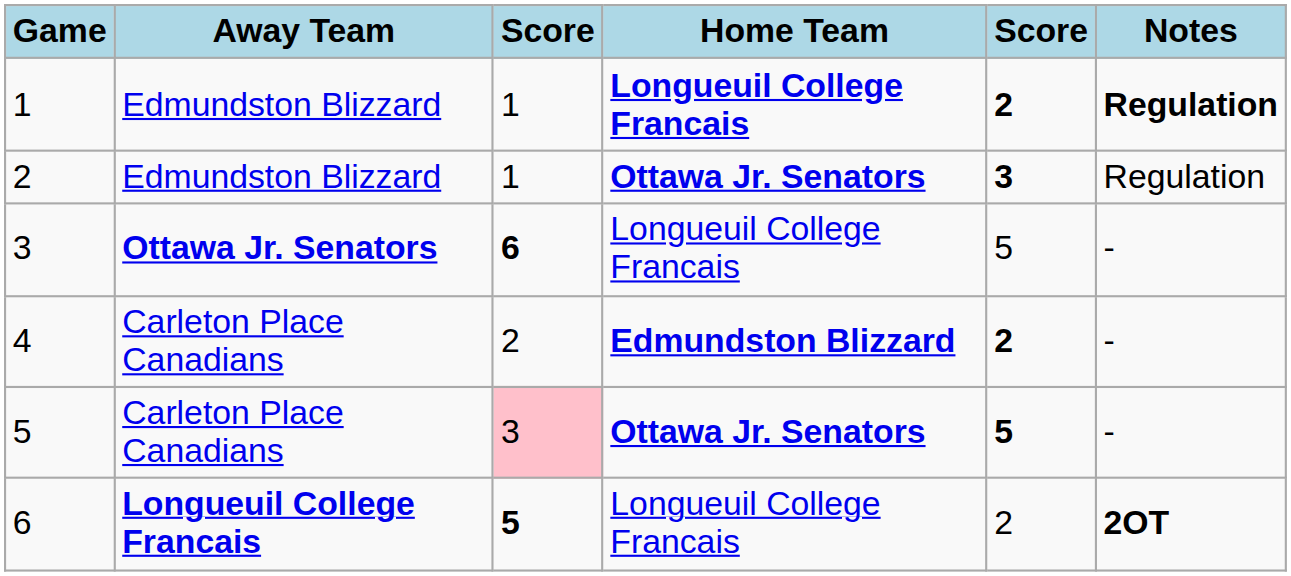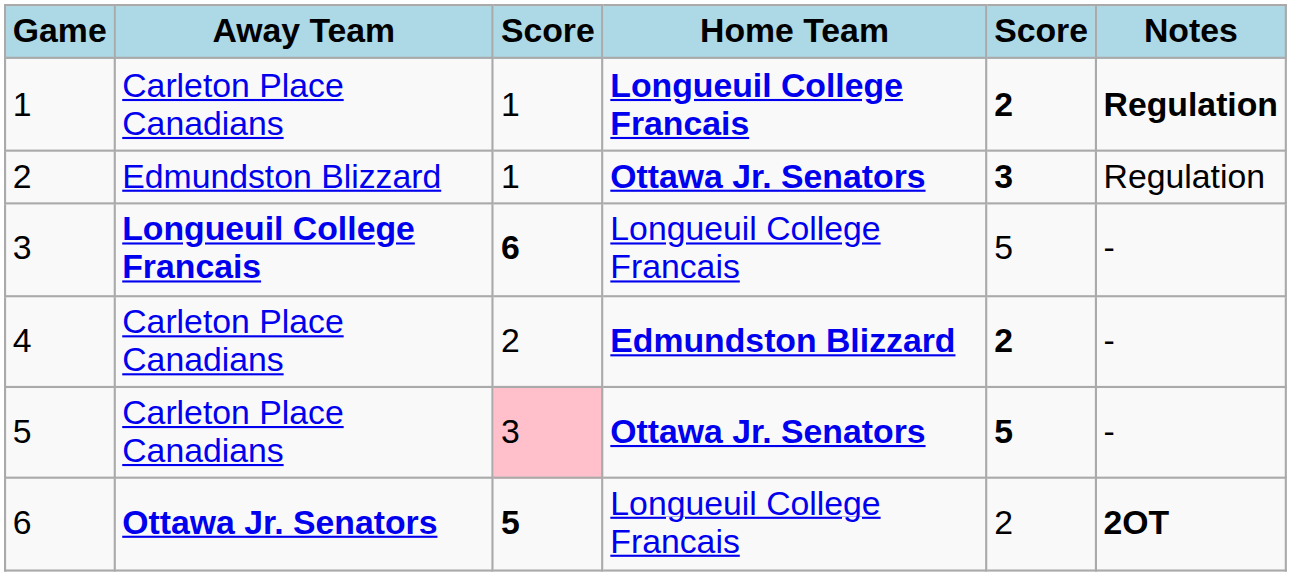row 2 | Away Team: Edmundston Blizzard -> Carleton Place Canadians
row 4 | Away Team: Ottawa Jr. Senators -> Longueuil College Francais
row 7 | Away Team: Longueuil College Francais -> Ottawa Jr. Senators
